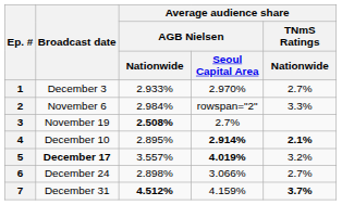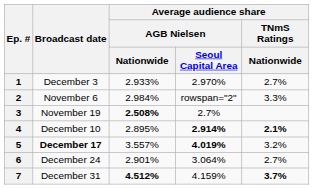6 | Average audience share / AGB Nielsen / Nationwide: 2.898% -> 2.901%
6 | Average audience share / AGB Nielsen / Seoul Capital Area: 3.066% -> 3.064%
